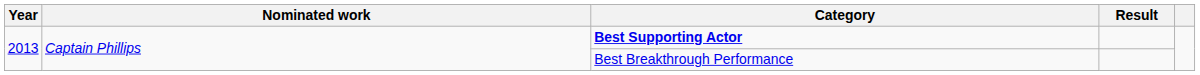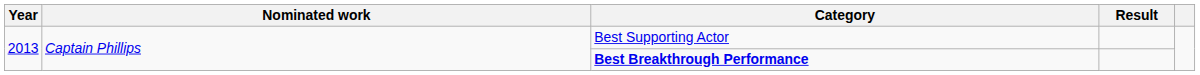Best Supporting Actor | Category: bold -> normal
Best Breakthrough Performance | Category: normal -> bold
